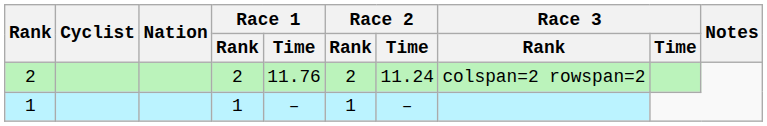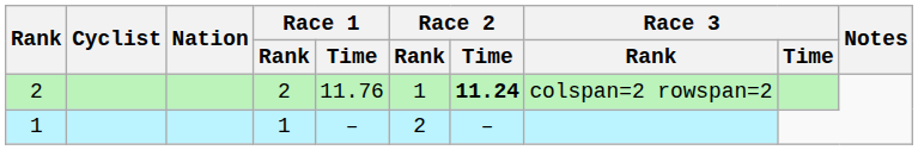row 3 | Race 2 / Rank: 2 -> 1
row 3 | Race 2 / Time: normal -> bold
row 4 | Race 2 / Rank: 1 -> 2
